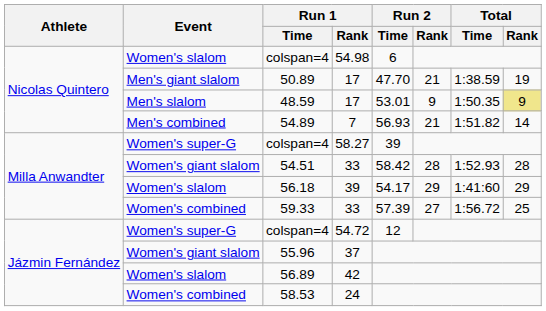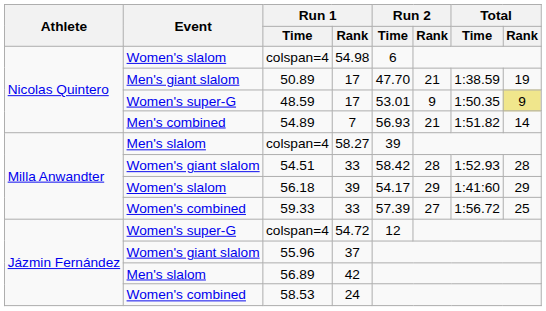48.59 | Event: Men's slalom -> Women's super-G
colspan=4 / 58.27 | Event: Women's super-G -> Men's slalom
56.89 | Event: Women's slalom -> Men's slalom
